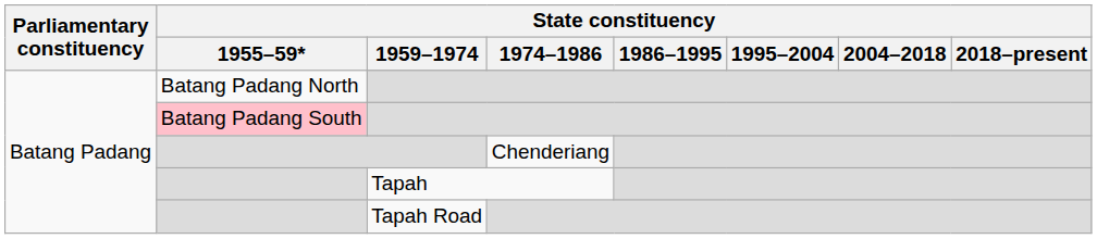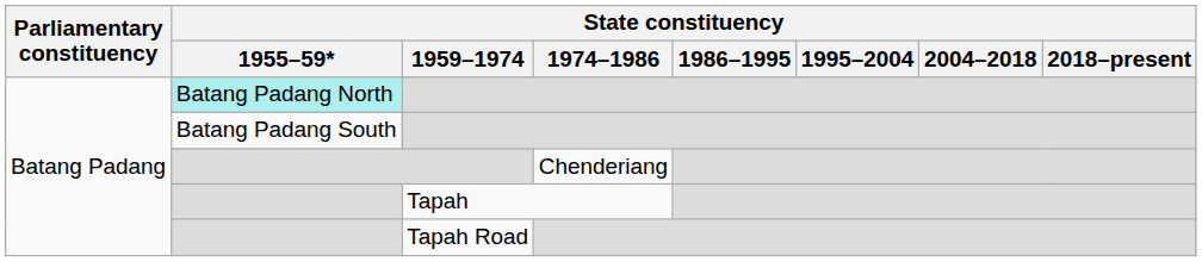Batang Padang North | State constituency / 1955–59*: no background -> paleturquoise background
Batang Padang South | State constituency / 1955–59*: pink background -> no background
